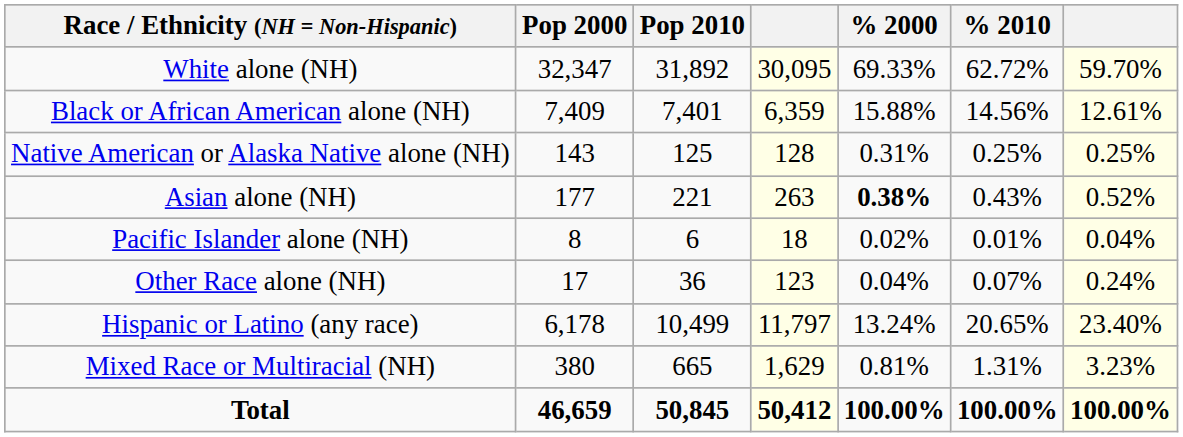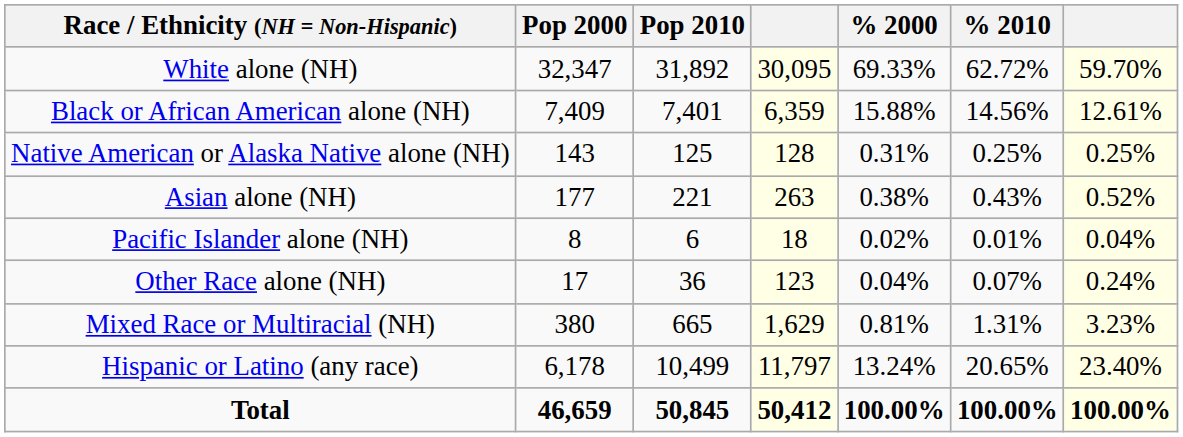Asian alone (NH) | % 2000: bold -> normal
rows swapped: Mixed Race or Multiracial (NH) <-> Hispanic or Latino (any race)
